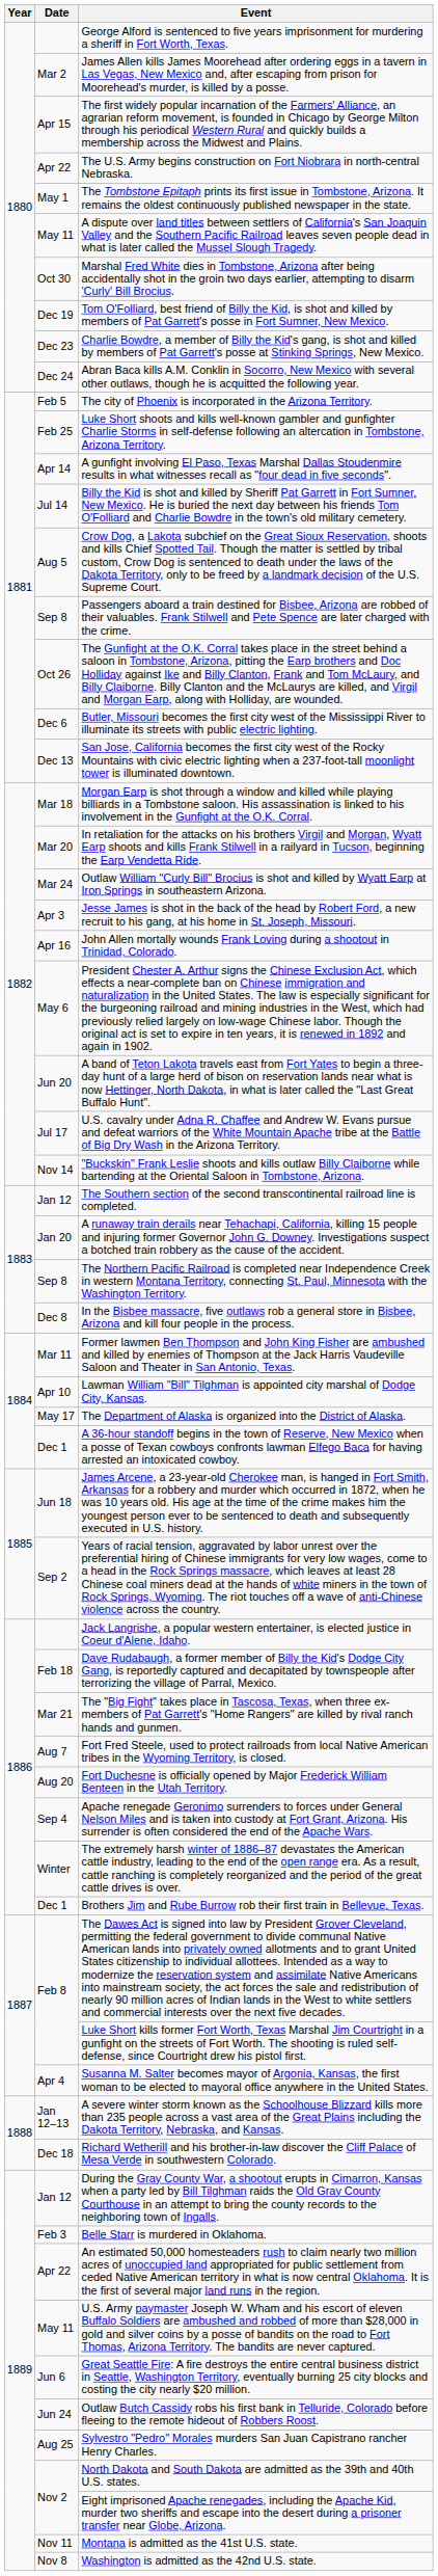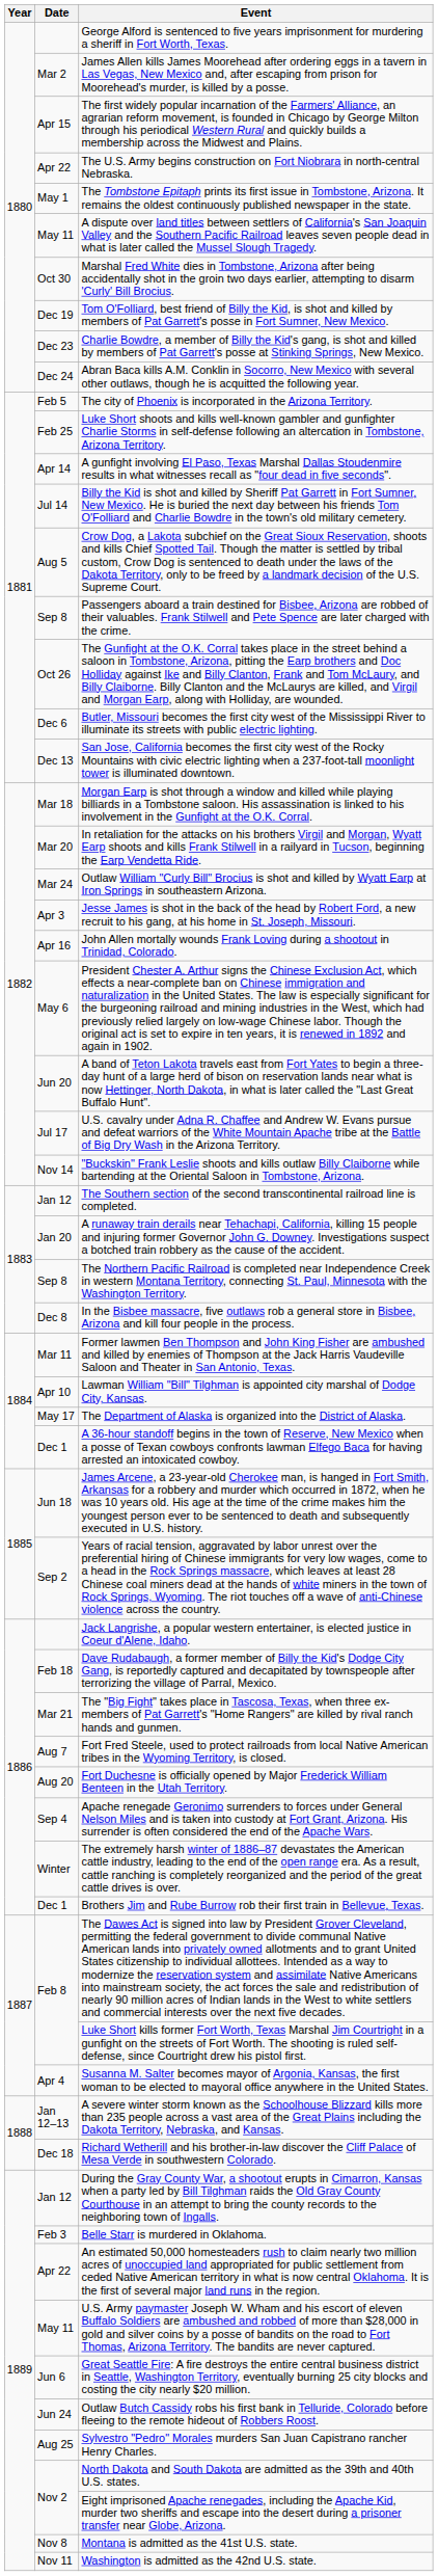Montana is admitted as the 41st U.S. state. | Date: Nov 11 -> Nov 8
Washington is admitted as the 42nd U.S. state. | Date: Nov 8 -> Nov 11
